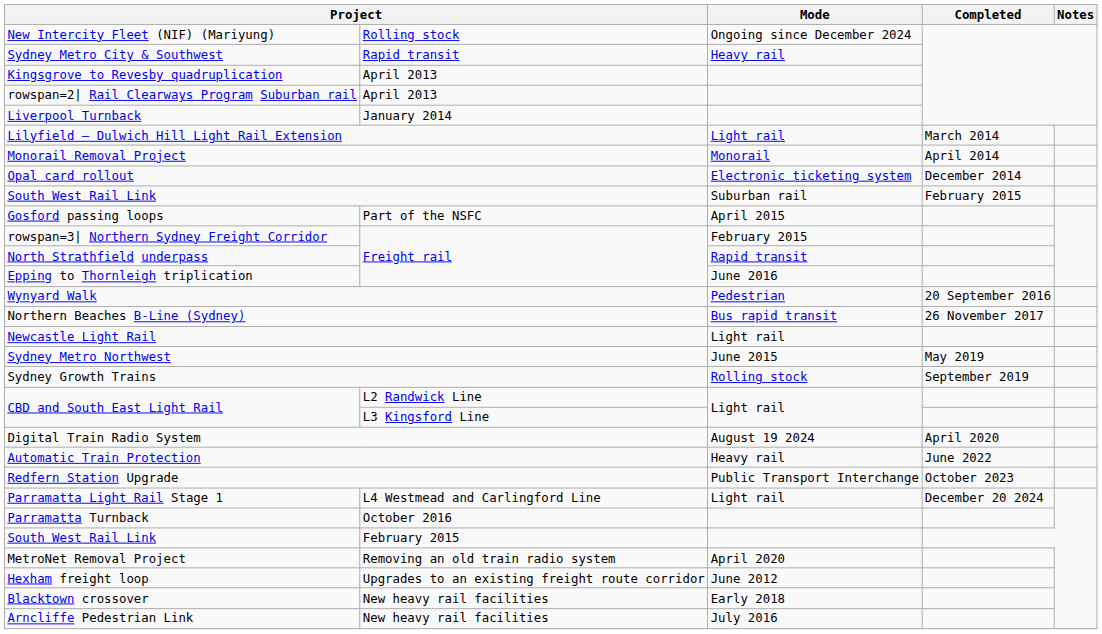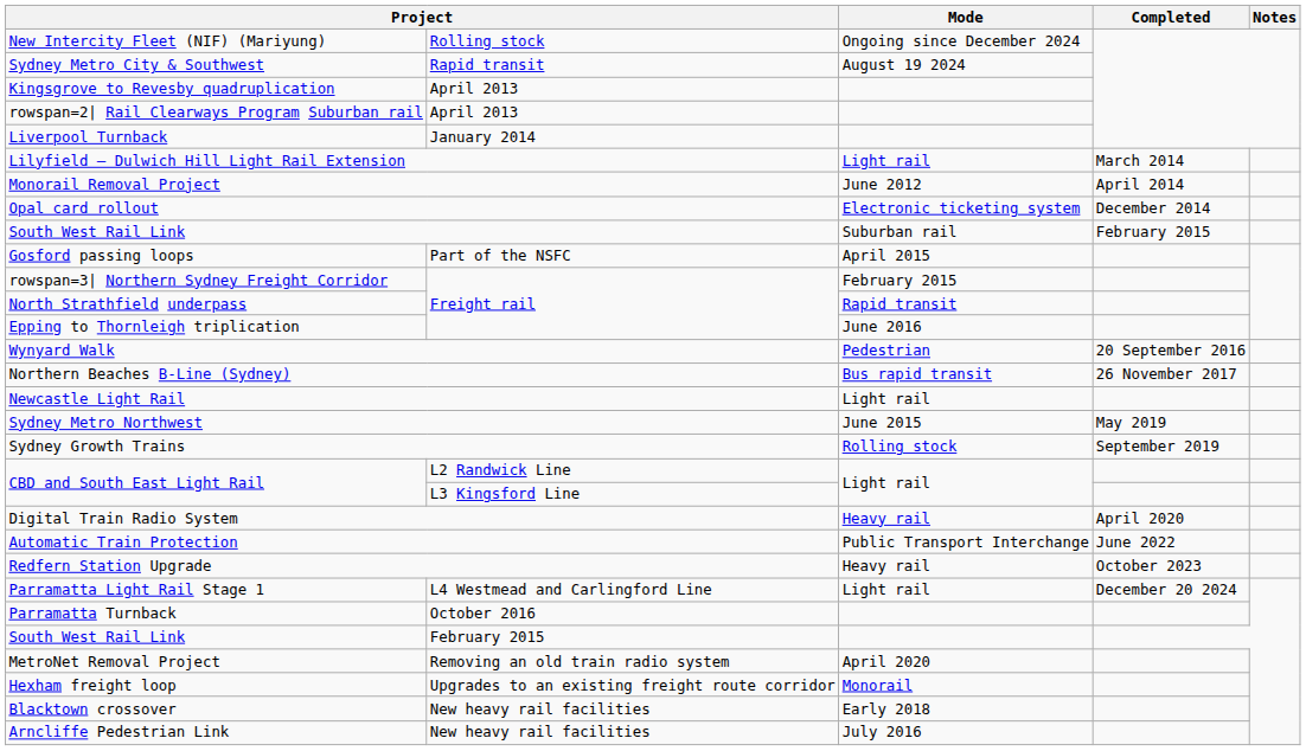Sydney Metro City & Southwest | Mode: Heavy rail -> August 19 2024
Monorail Removal Project | Mode: Monorail -> June 2012
Digital Train Radio System | Mode: August 19 2024 -> Heavy rail
Automatic Train Protection | Mode: Heavy rail -> Public Transport Interchange
Redfern Station Upgrade | Mode: Public Transport Interchange -> Heavy rail
Hexham freight loop | Mode: June 2012 -> Monorail
